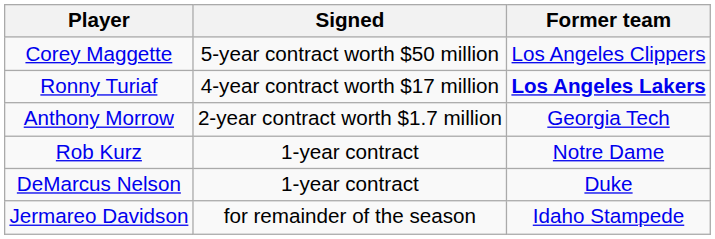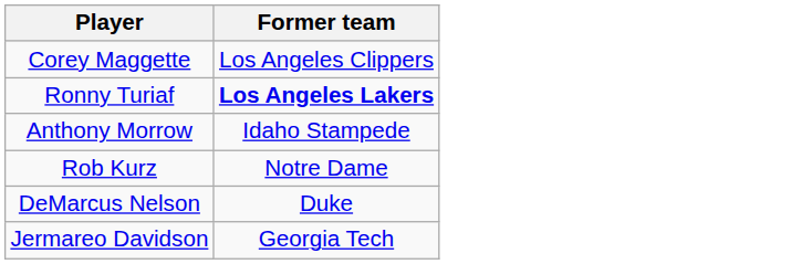- column: Signed | 5-year contract worth $50 million | 4-year contract worth $17 million | 2-year contract worth $1.7 million | 1-year contract | 1-year contract | for remainder of the season
Anthony Morrow | Former team: Georgia Tech -> Idaho Stampede
Jermareo Davidson | Former team: Idaho Stampede -> Georgia Tech
